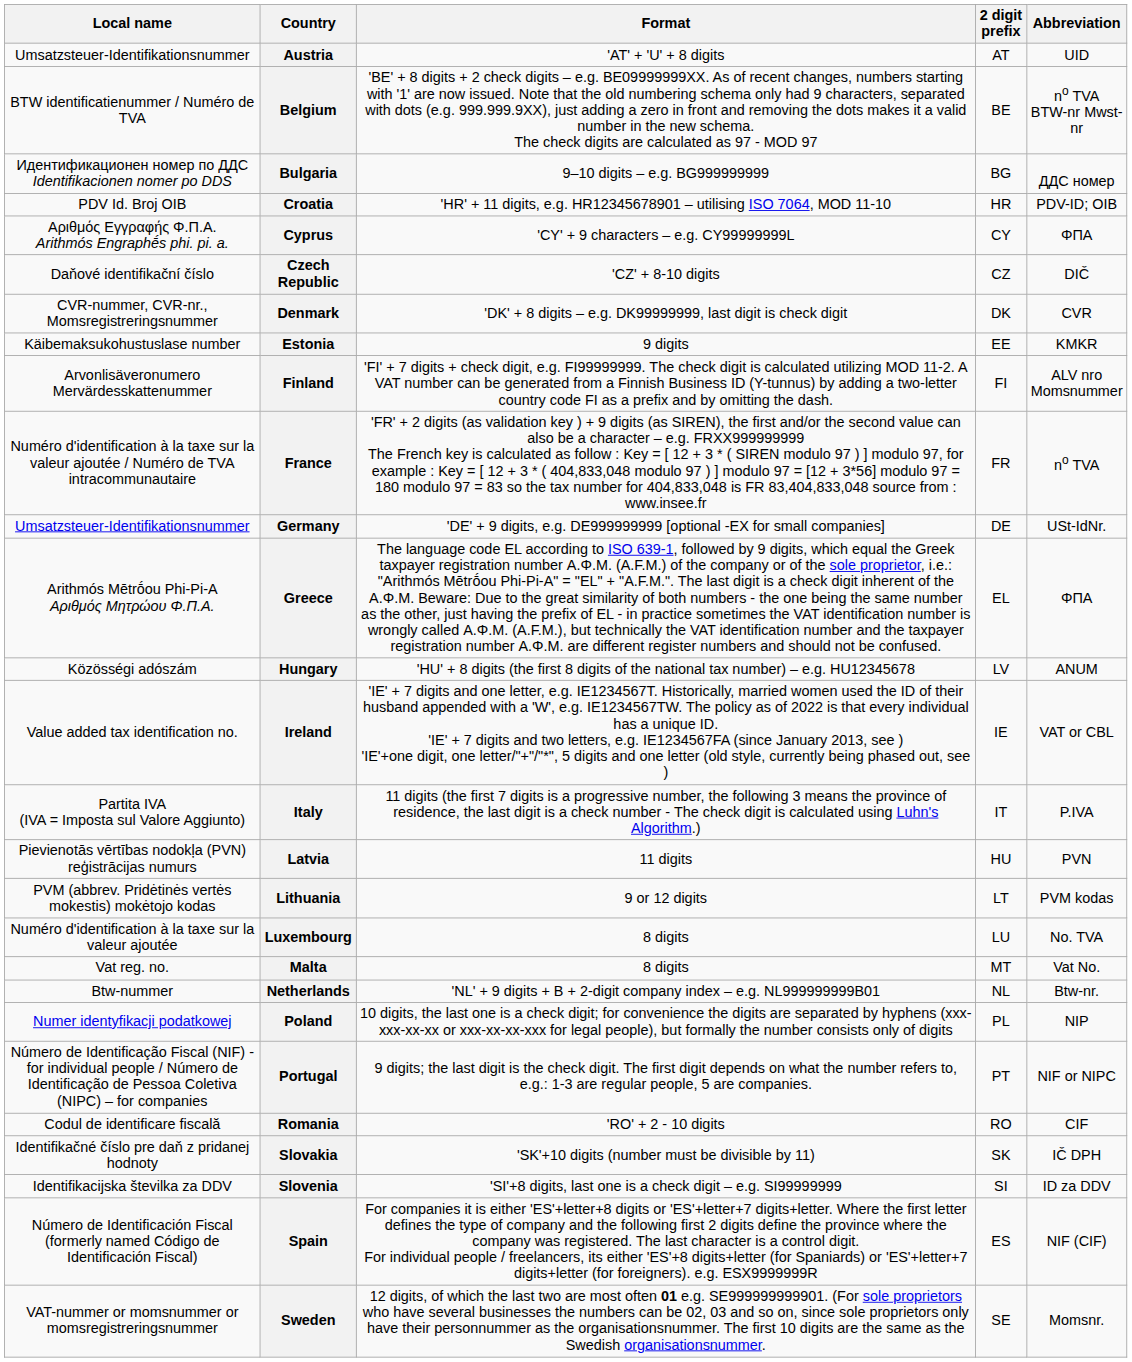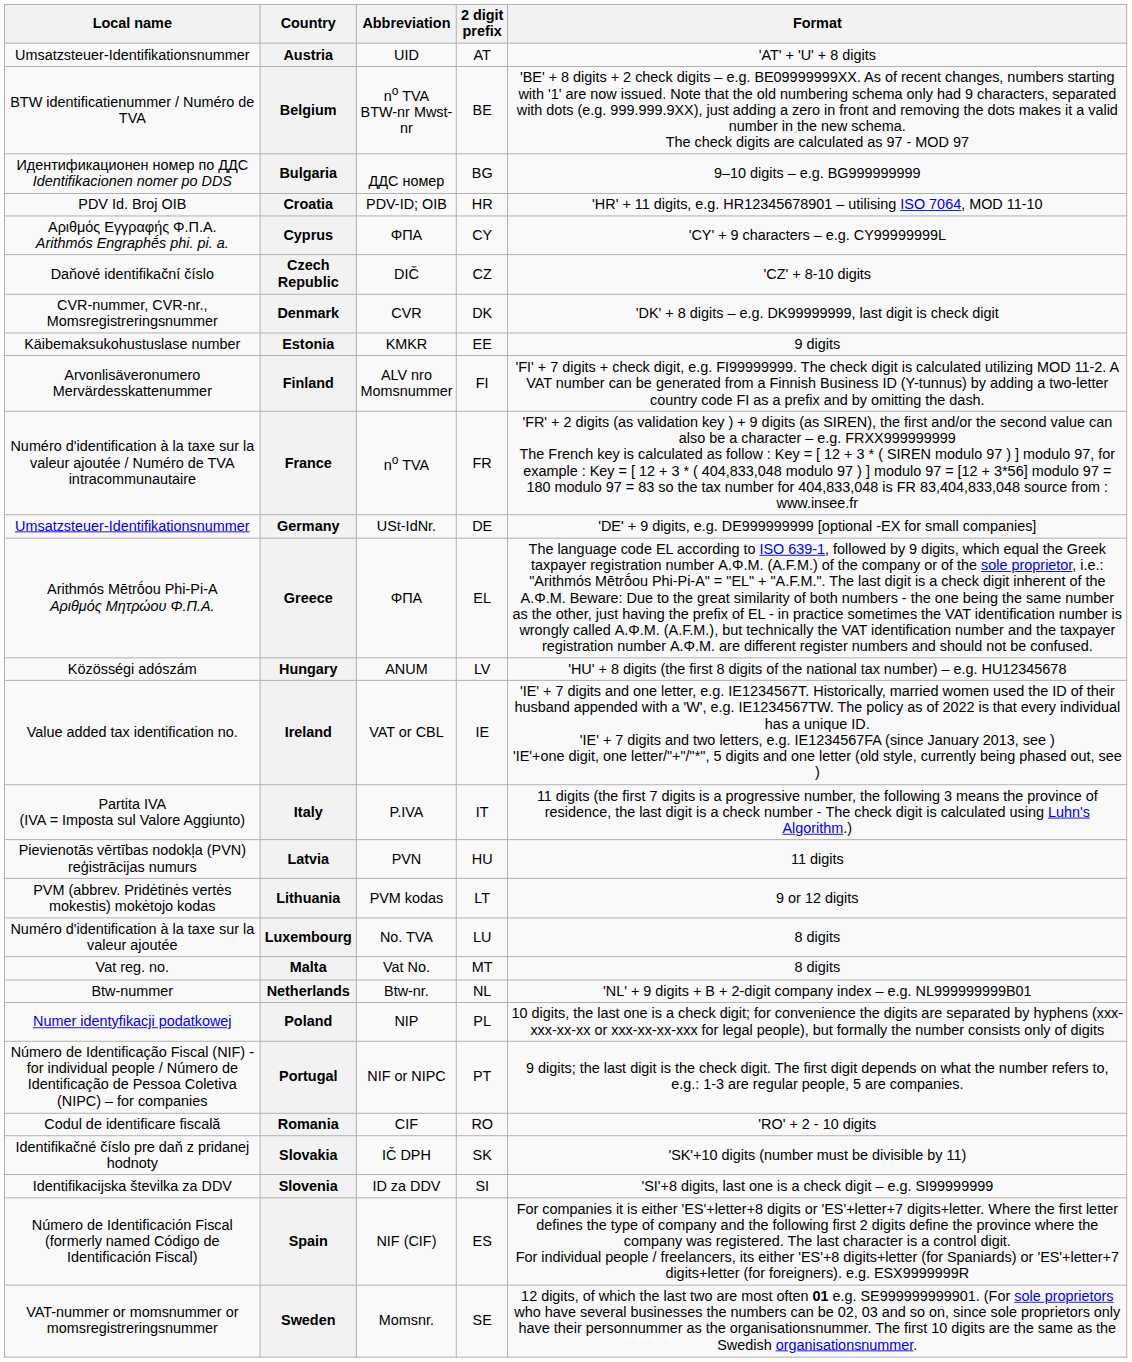columns swapped: Abbreviation <-> Format
